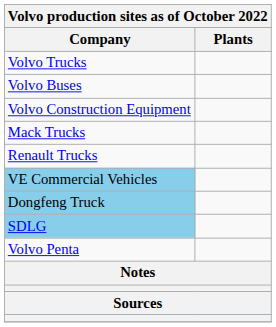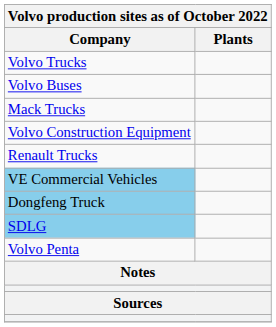row 5 | Company: Volvo Construction Equipment -> Mack Trucks
row 6 | Company: Mack Trucks -> Volvo Construction Equipment
